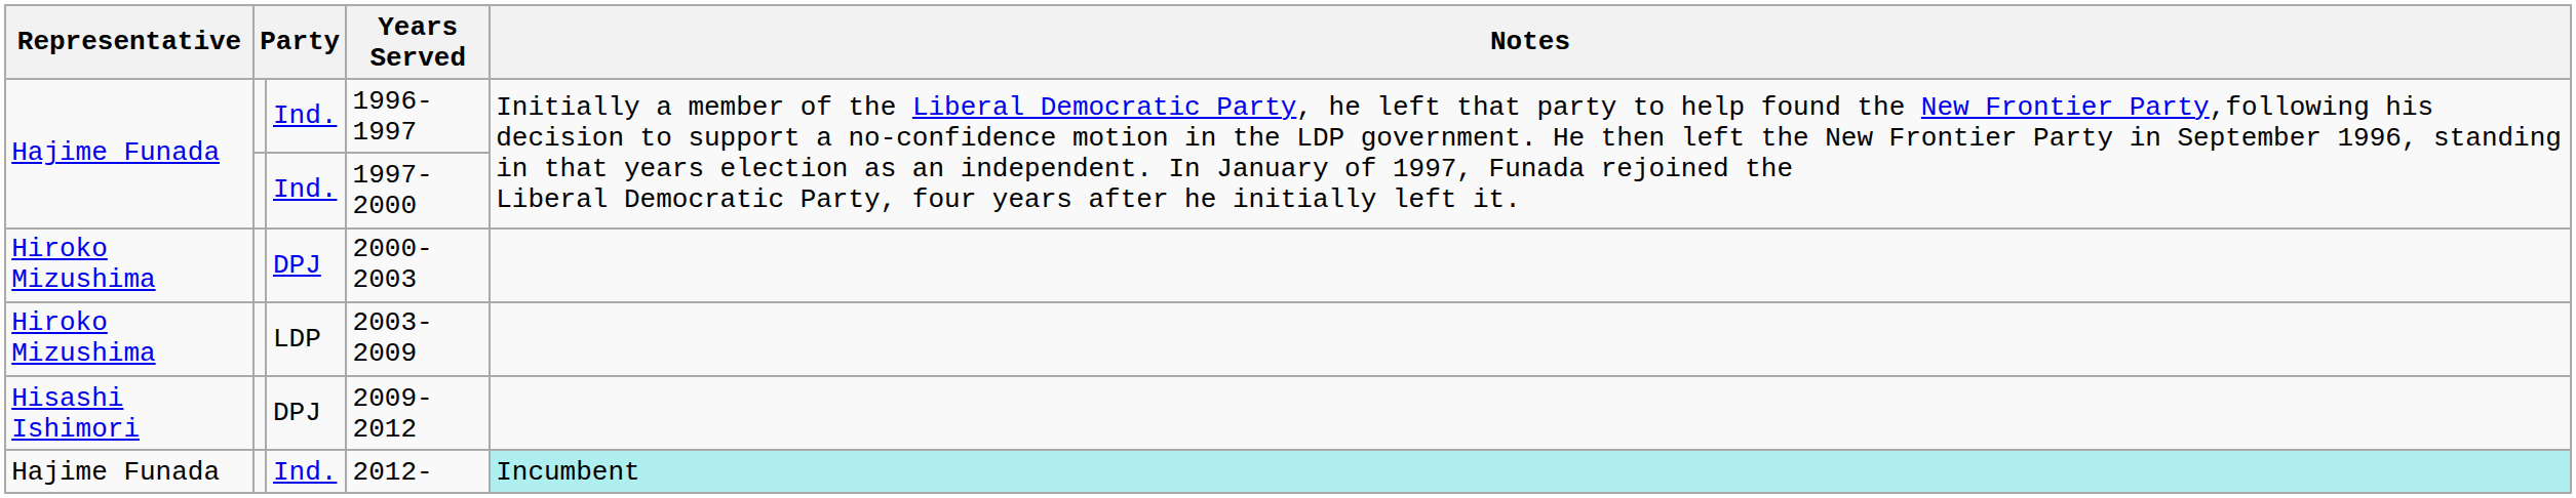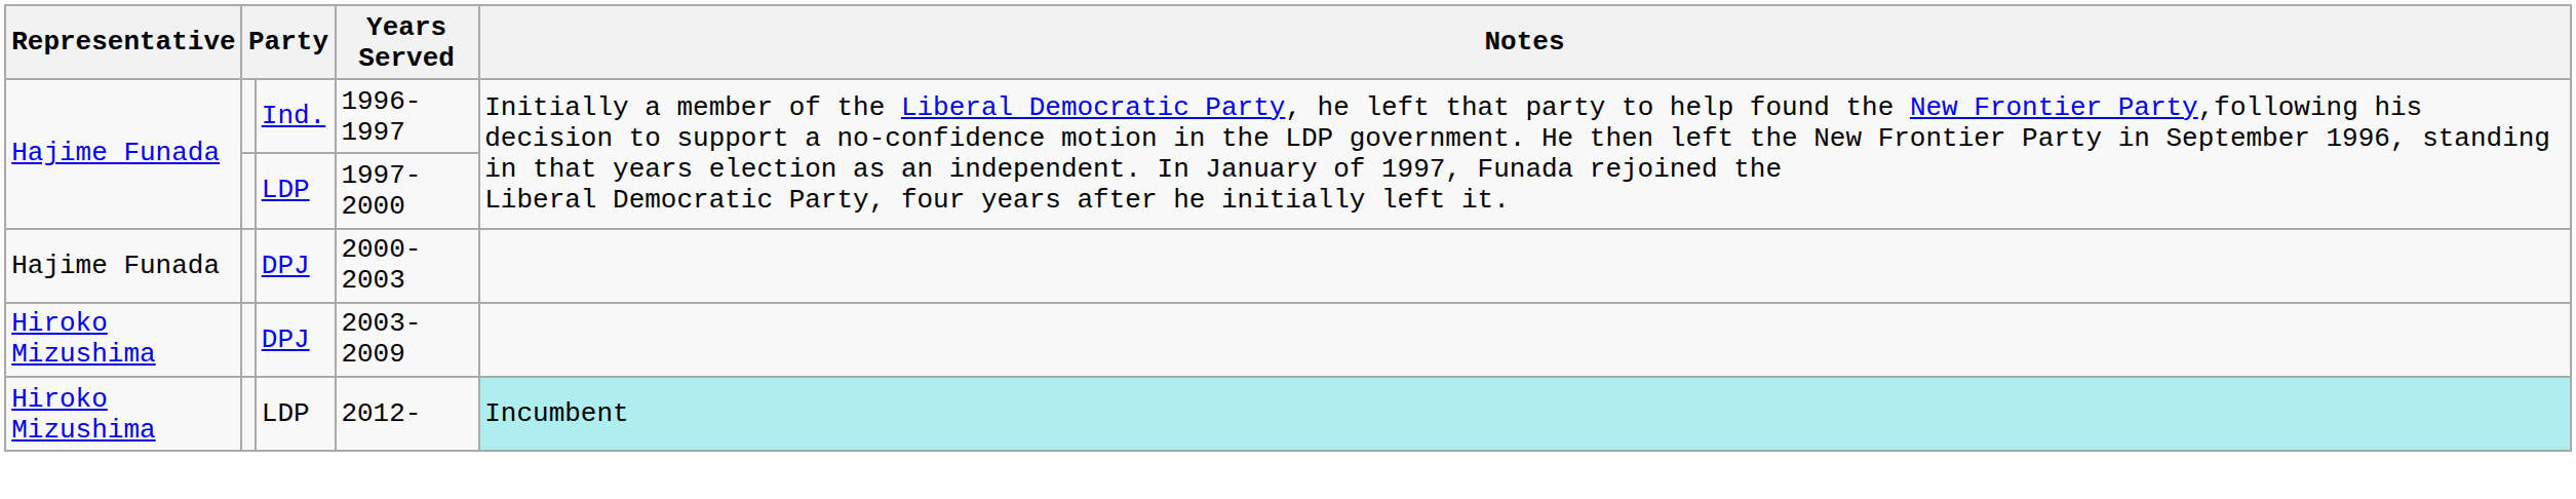1997-2000 | column 3: Ind. -> LDP
2000-2003 | Representative: Hiroko Mizushima -> Hajime Funada
2003-2009 | column 3: LDP -> DPJ
- row: Hisashi Ishimori | DPJ | 2009-2012
2012- | Representative: Hajime Funada -> Hiroko Mizushima
2012- | column 3: Ind. -> LDP
